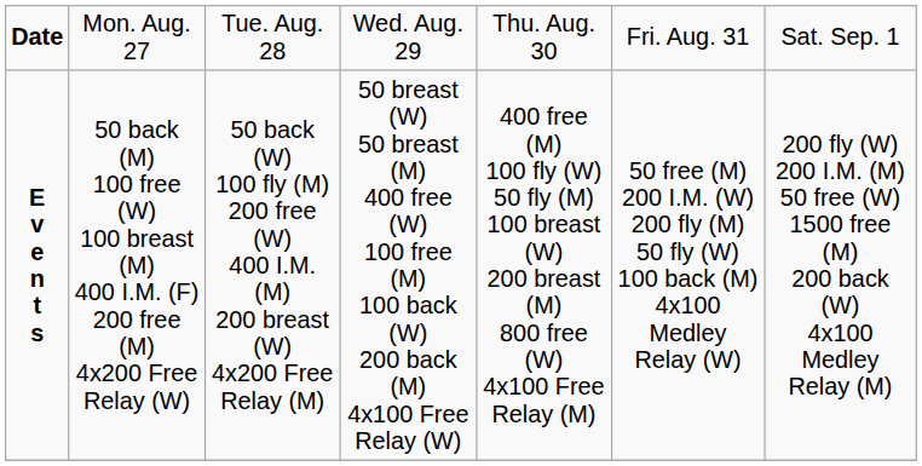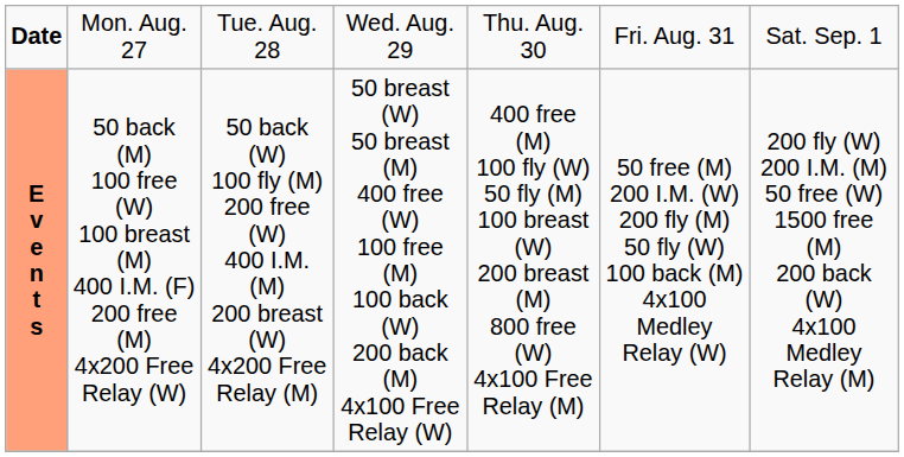E v e n t s | column 1: no background -> lightsalmon background
